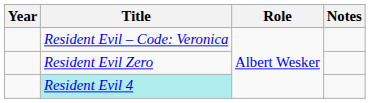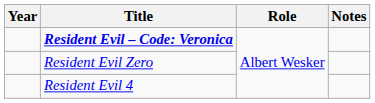Resident Evil – Code: Veronica | Title: normal -> bold
Resident Evil 4 | Title: paleturquoise background -> no background
